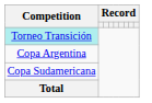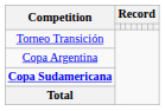Torneo Transición | Competition: paleturquoise background -> no background
Copa Sudamericana | Competition: normal -> bold
